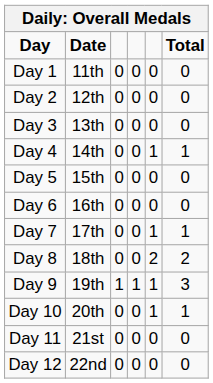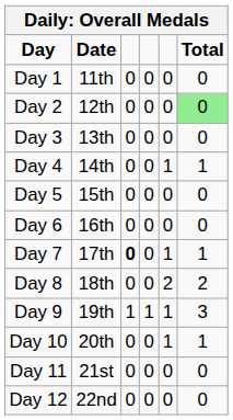Day 2 | Total: no background -> lightgreen background
Day 7 | column 3: normal -> bold
